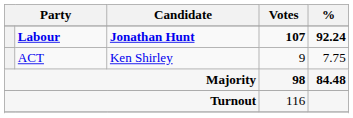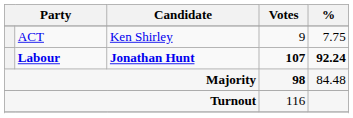rows swapped: Labour <-> ACT
Majority | %: bold -> normal
